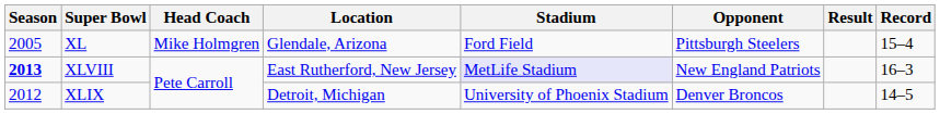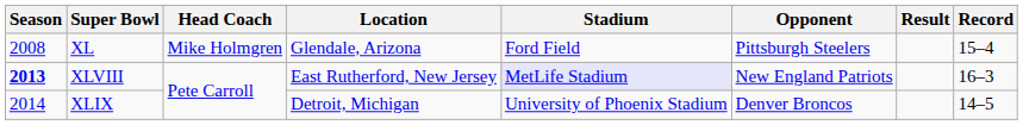XL | Season: 2005 -> 2008
XLIX | Season: 2012 -> 2014
